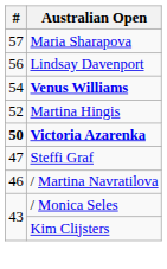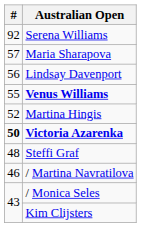+ row: 92 | Serena Williams
Venus Williams | #: 54 -> 55
Steffi Graf | #: 47 -> 48
